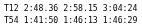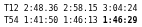T54 | column 4: normal -> bold
